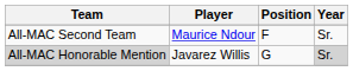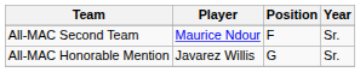row 3 | Team: lightgrey background -> no background
row 3 | Year: lightgrey background -> no background
